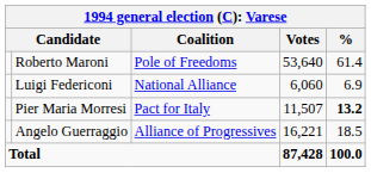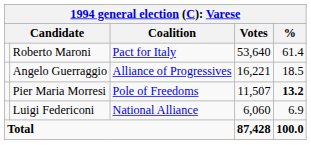Roberto Maroni | Coalition: Pole of Freedoms -> Pact for Italy
rows swapped: Angelo Guerraggio <-> Luigi Federiconi
Pier Maria Morresi | Coalition: Pact for Italy -> Pole of Freedoms
